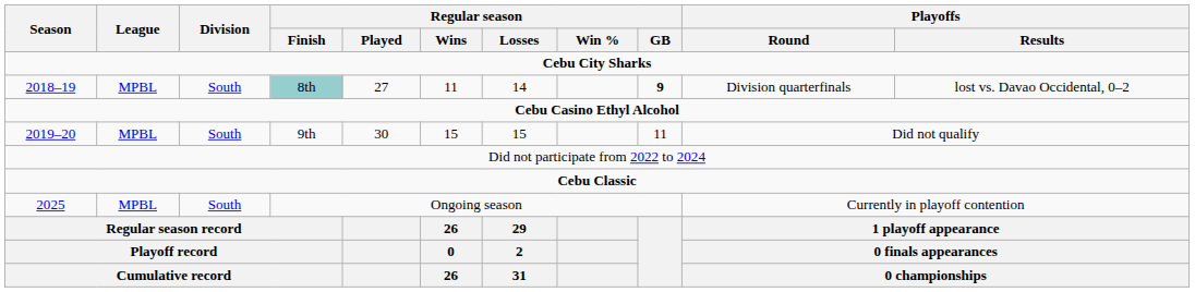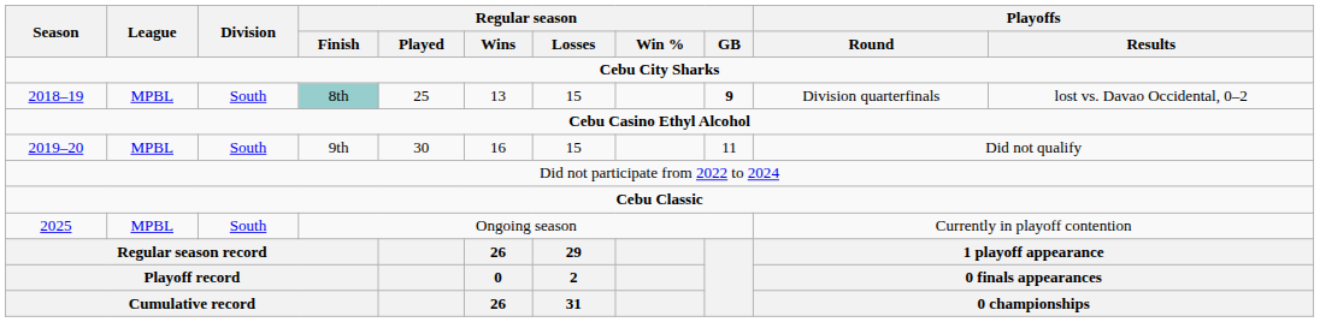2018–19 | Regular season / Played: 27 -> 25
2018–19 | Regular season / Wins: 11 -> 13
2018–19 | Regular season / Losses: 14 -> 15
2019–20 | Regular season / Wins: 15 -> 16
